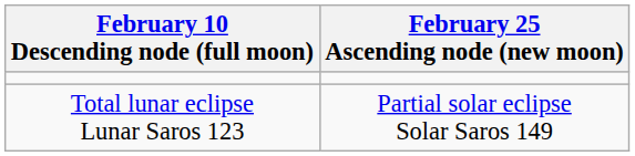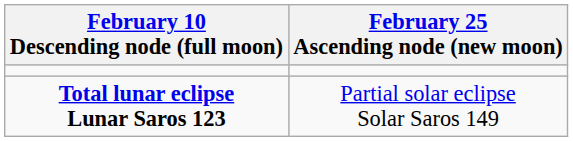row 3 | February 10 Descending node (full moon): normal -> bold
